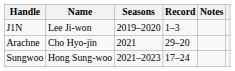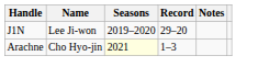J1N | Record: 1–3 -> 29–20
Arachne | Seasons: no background -> lightyellow background
Arachne | Record: 29–20 -> 1–3
- row: Sungwoo | Hong Sung-woo | 2021–2023 | 17–24
